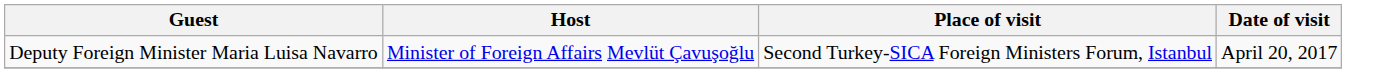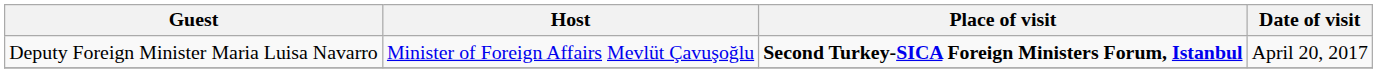Deputy Foreign Minister Maria Luisa Navarro | Place of visit: normal -> bold
